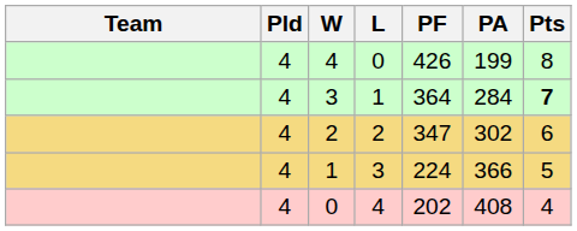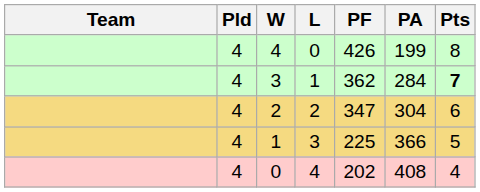row 3 | PF: 364 -> 362
row 4 | PA: 302 -> 304
row 5 | PF: 224 -> 225
